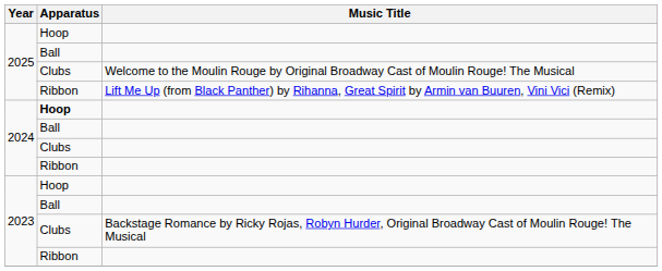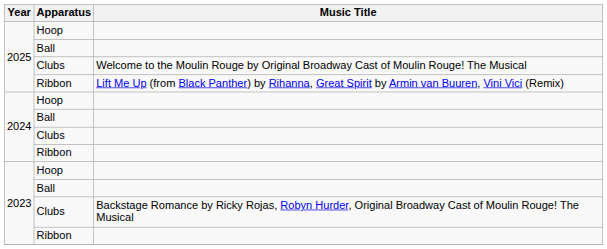2024 / Hoop | Apparatus: bold -> normal
